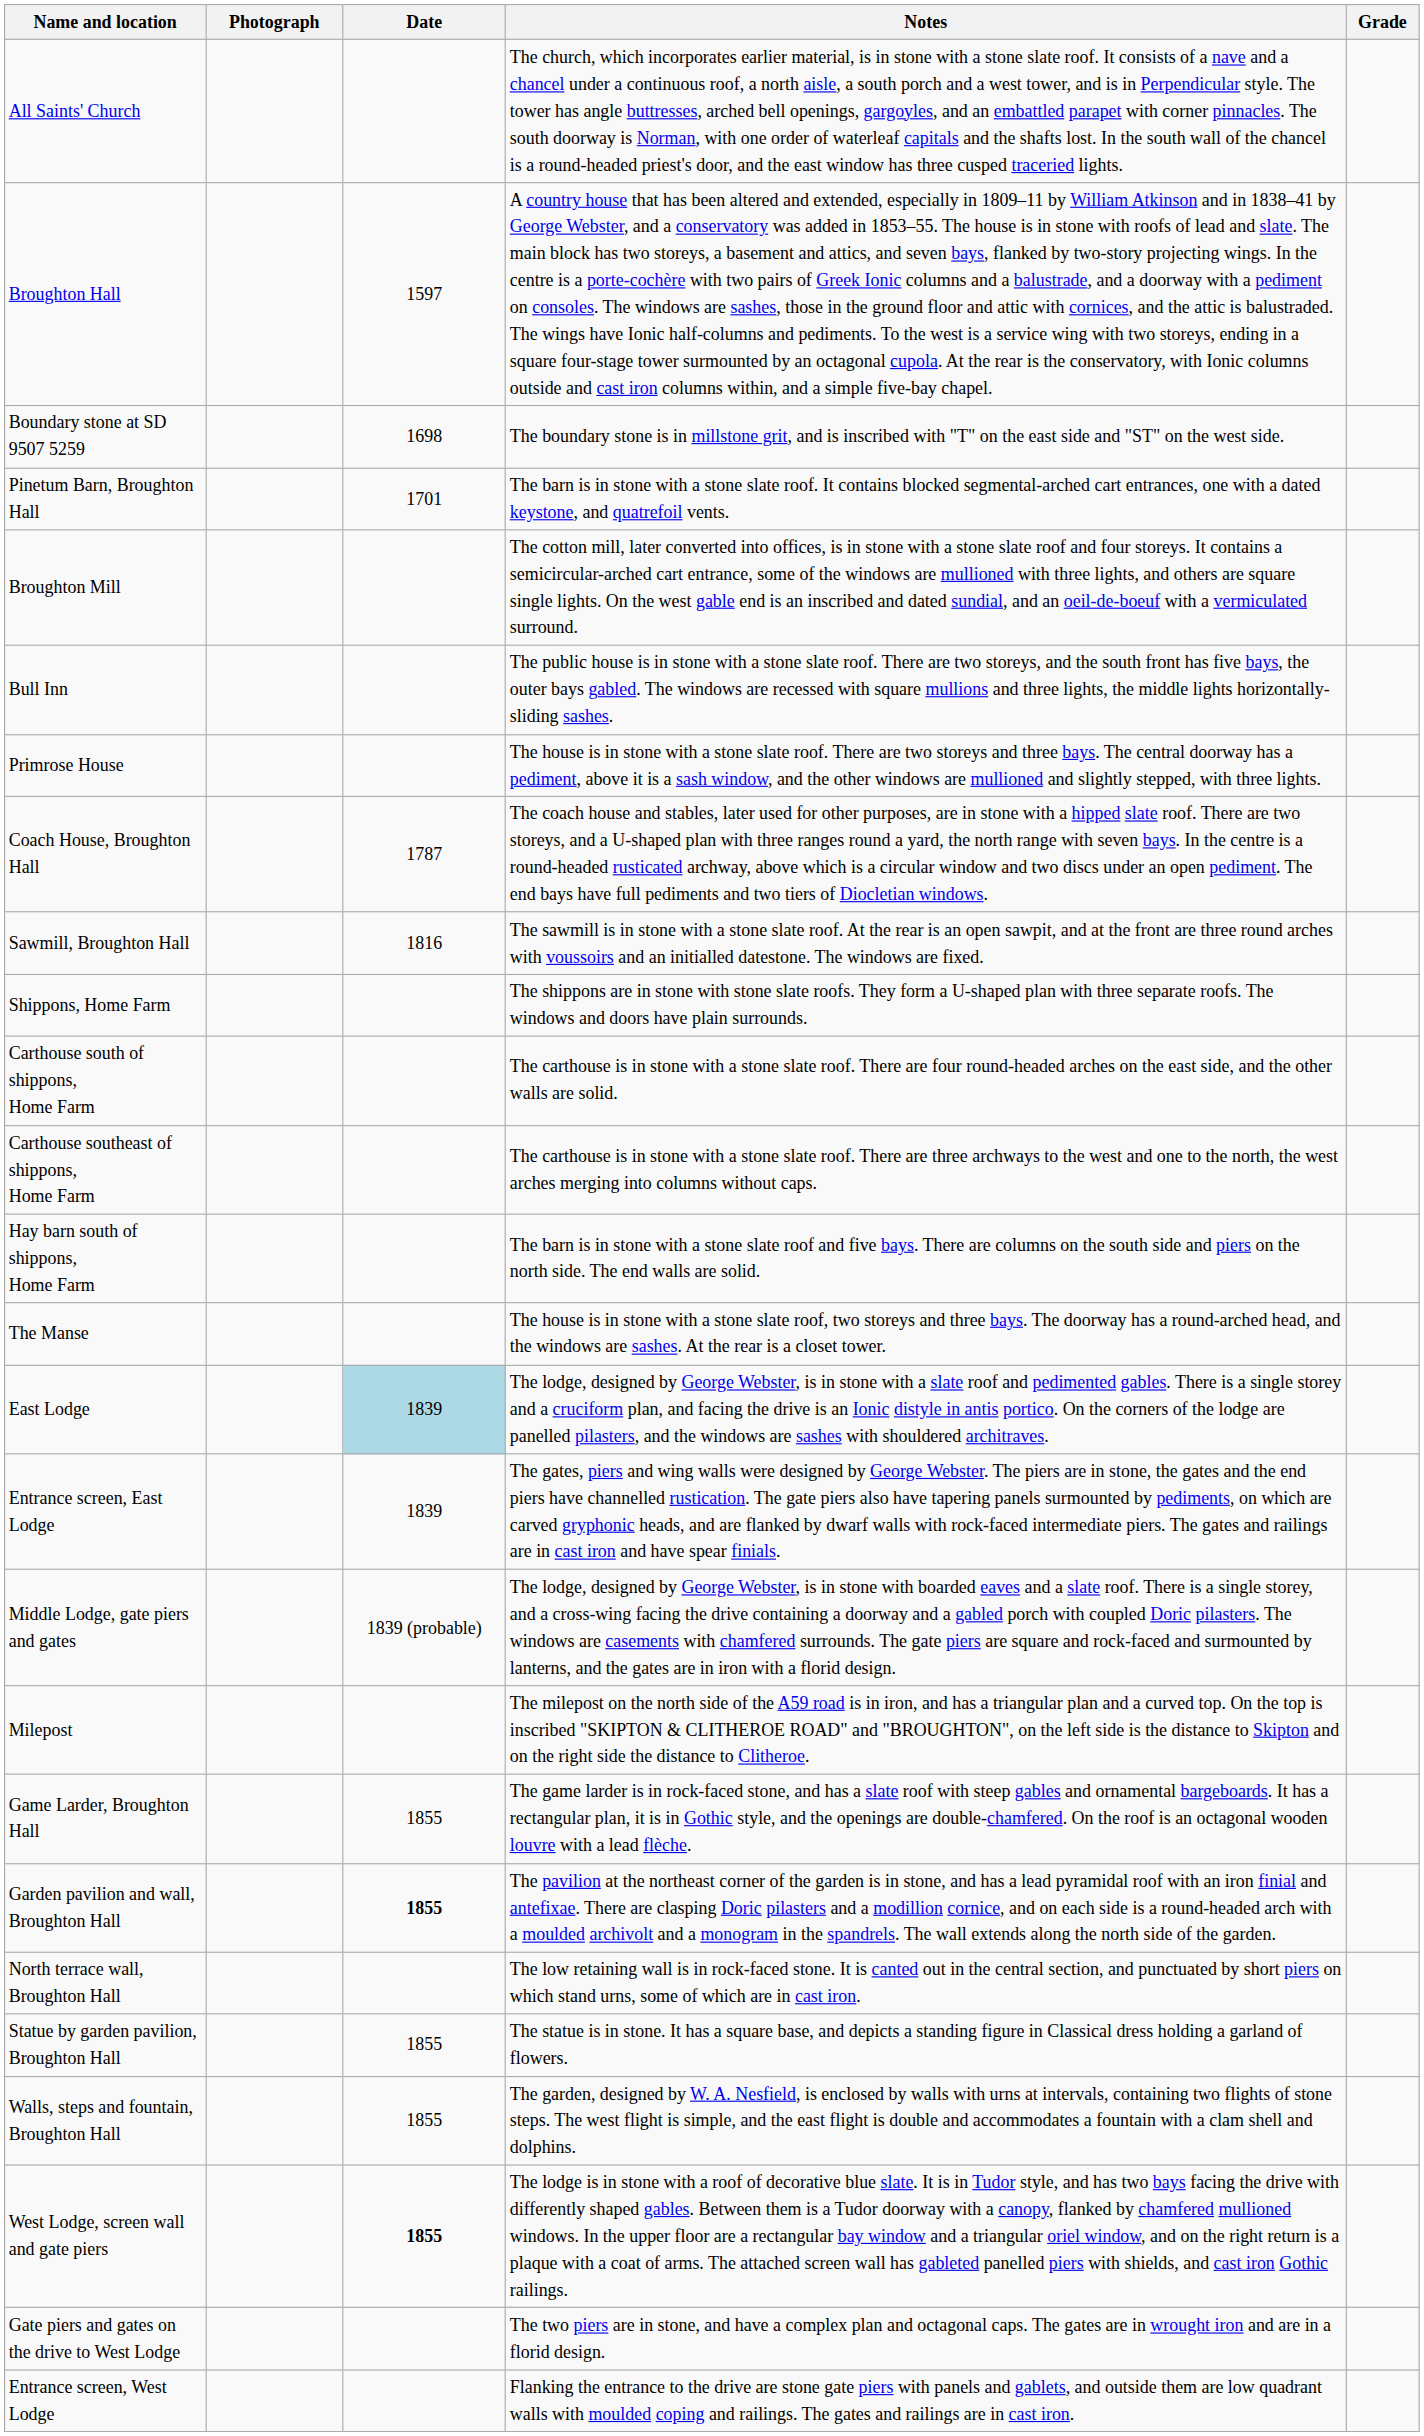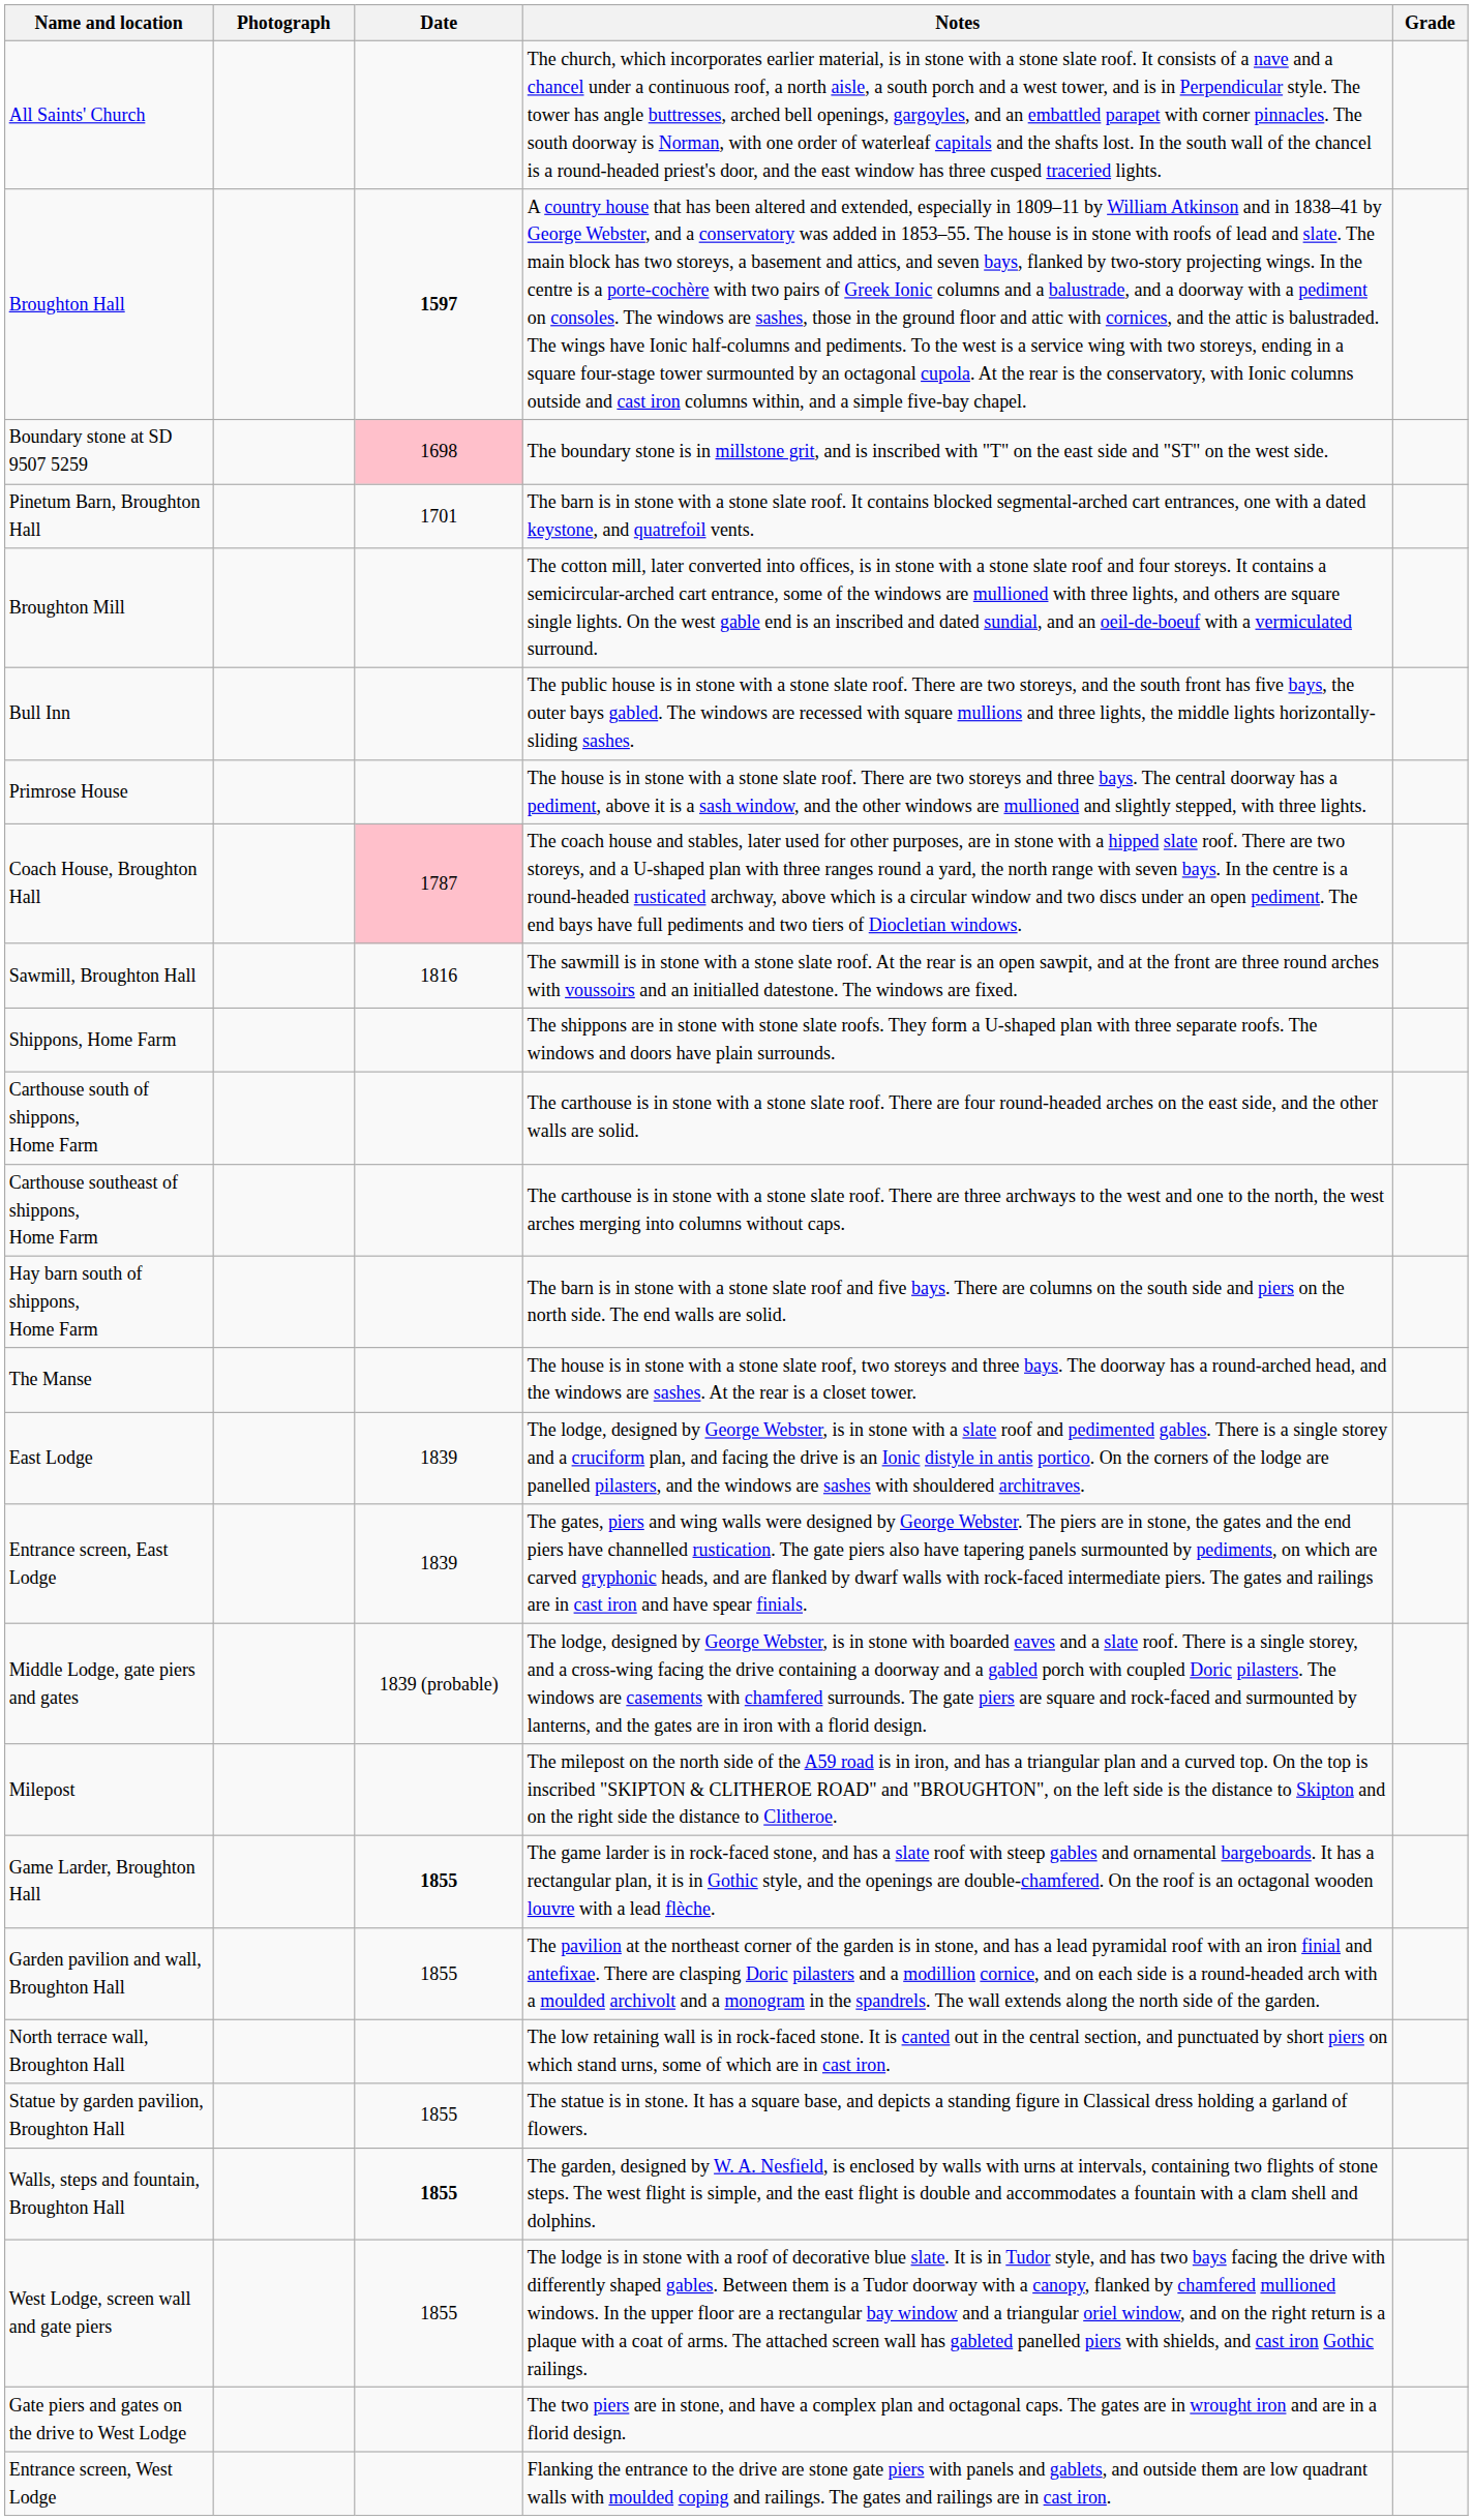Broughton Hall | Date: normal -> bold
Boundary stone at SD 9507 5259 | Date: no background -> pink background
Coach House, Broughton Hall | Date: no background -> pink background
East Lodge | Date: lightblue background -> no background
Game Larder, Broughton Hall | Date: normal -> bold
Garden pavilion and wall, Broughton Hall | Date: bold -> normal
Walls, steps and fountain, Broughton Hall | Date: normal -> bold
West Lodge, screen wall and gate piers | Date: bold -> normal
